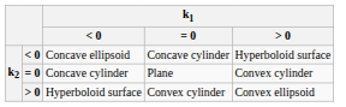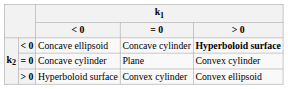Concave ellipsoid | k1 / > 0: normal -> bold
